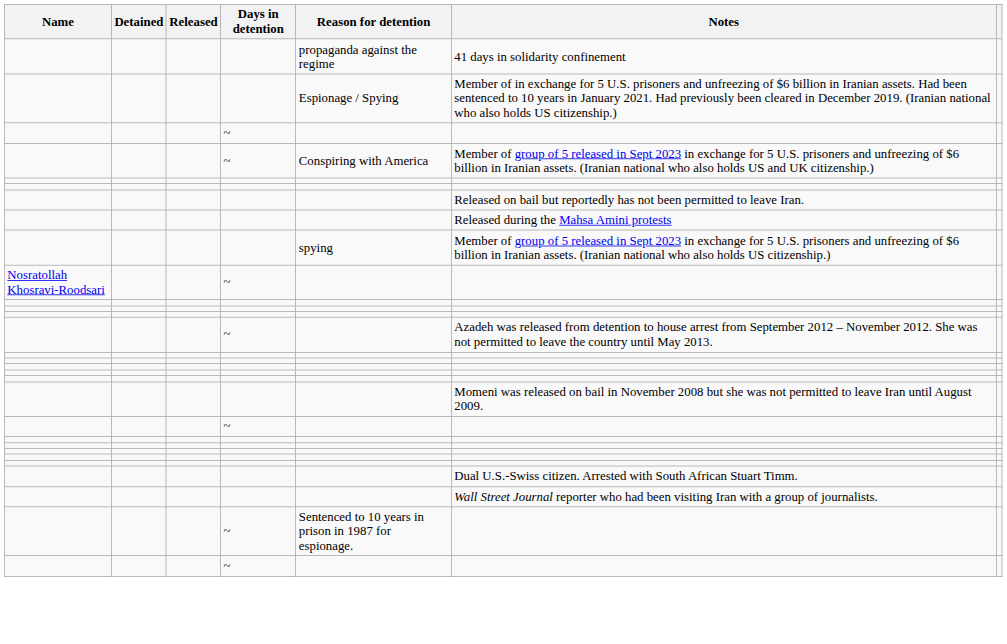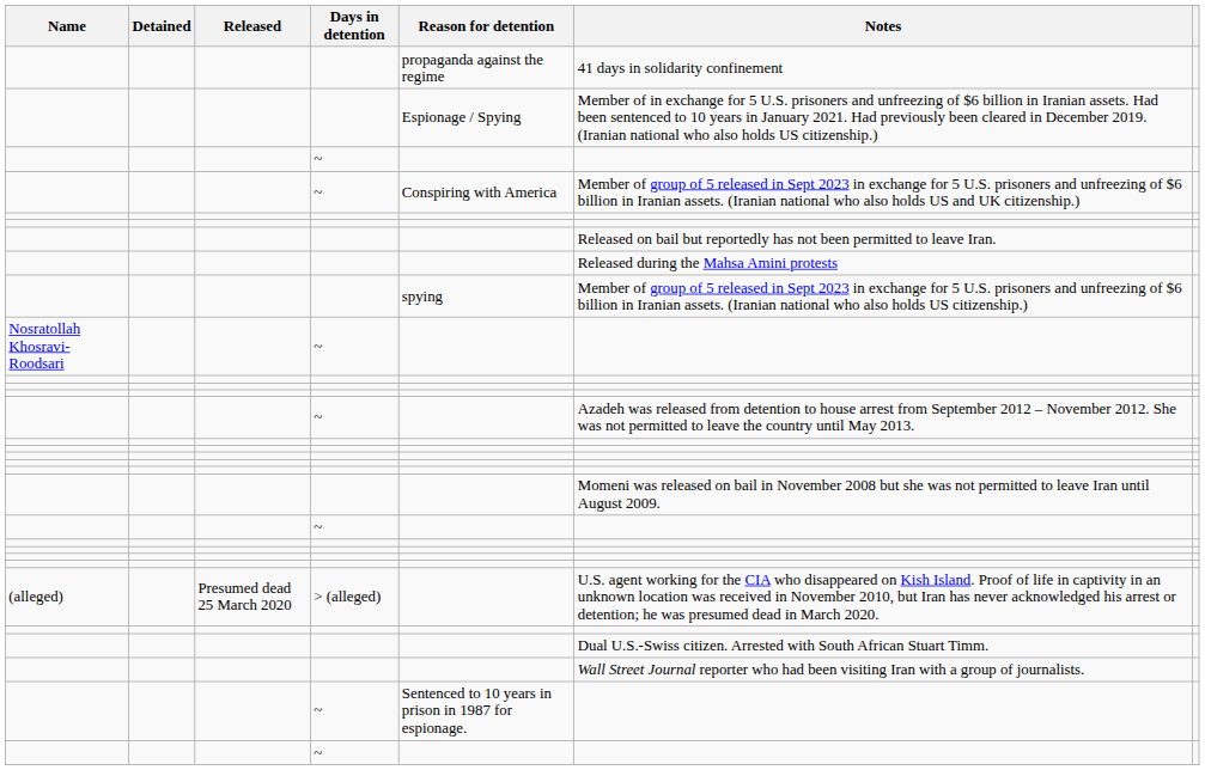+ row: (alleged) | Presumed dead 25 March 2020 | > (alleged) | U.S. agent working for the CIA who disappeared on Kish Island. Proof of life in captivity in an unknown location was received in November 2010, but Iran has never acknowledged his arrest or detention; he was presumed dead in March 2020.
